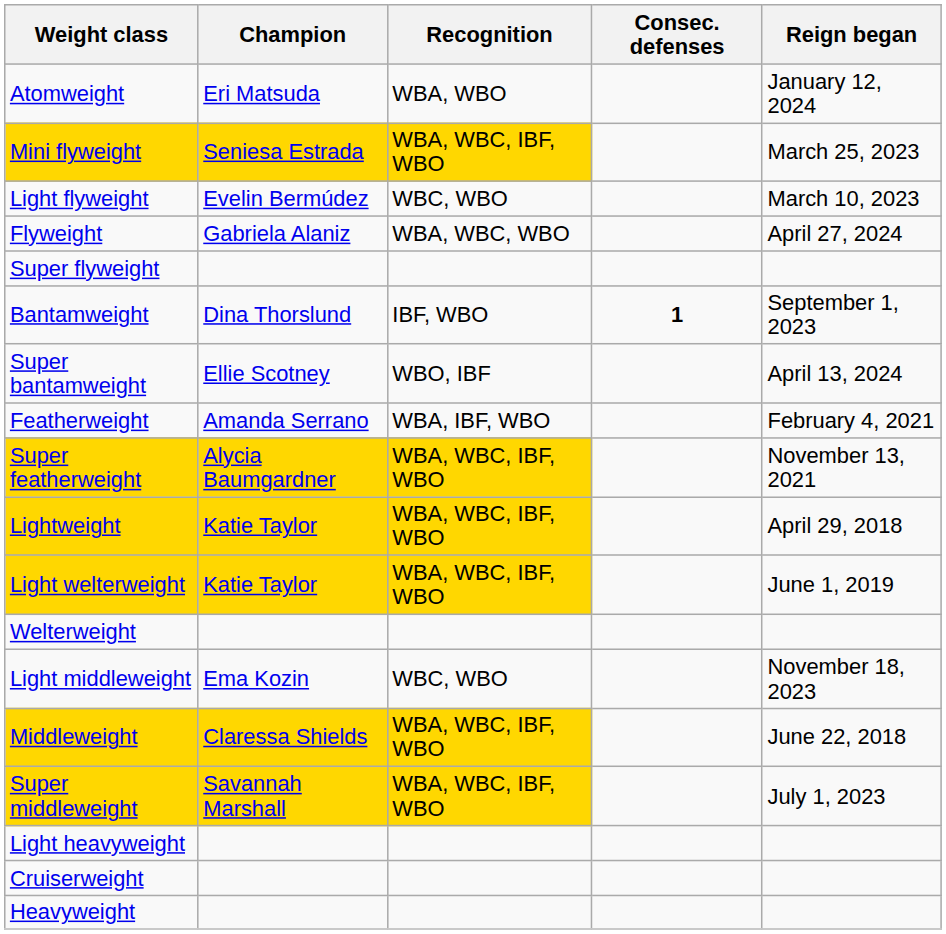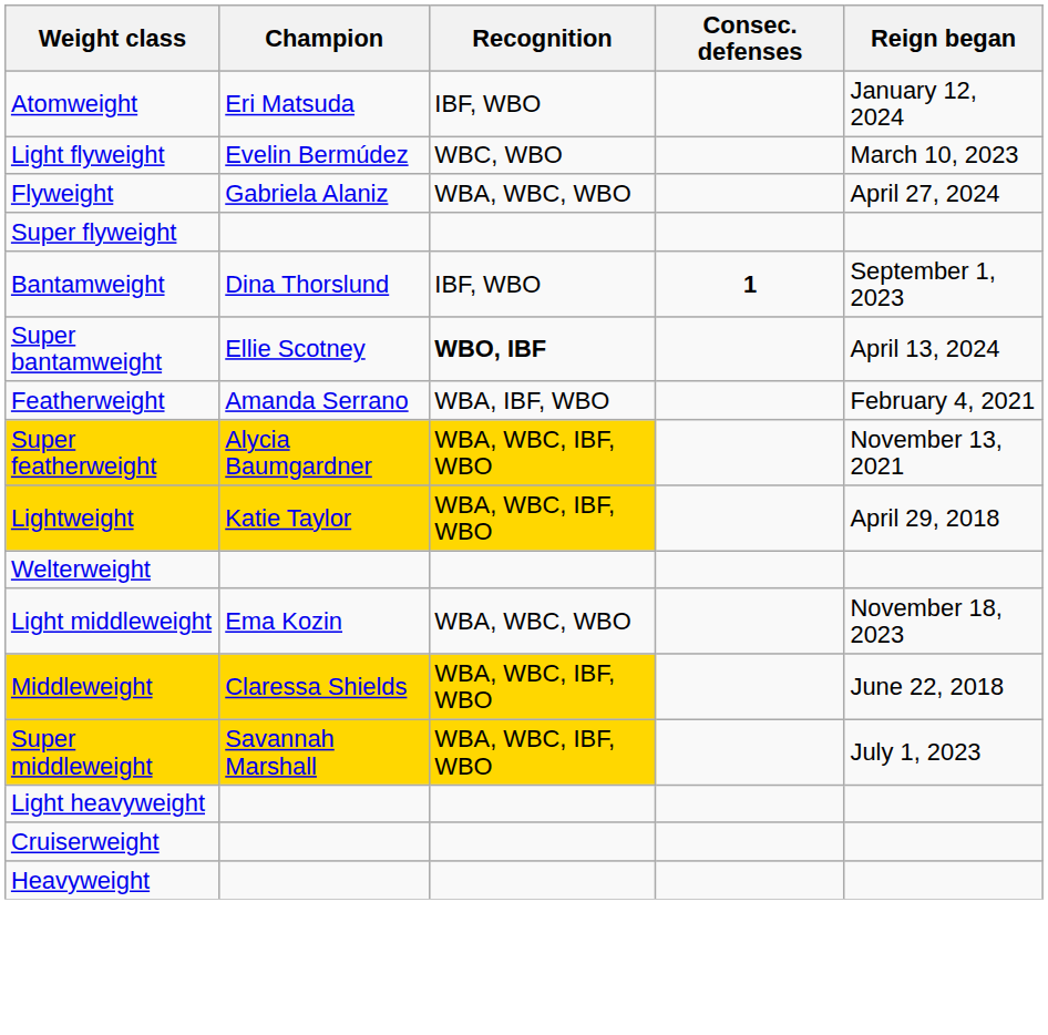Atomweight | Recognition: WBA, WBO -> IBF, WBO
- row: Mini flyweight | Seniesa Estrada | WBA, WBC, IBF, WBO | March 25, 2023
Super bantamweight | Recognition: normal -> bold
- row: Light welterweight | Katie Taylor | WBA, WBC, IBF, WBO | June 1, 2019
Light middleweight | Recognition: WBC, WBO -> WBA, WBC, WBO
